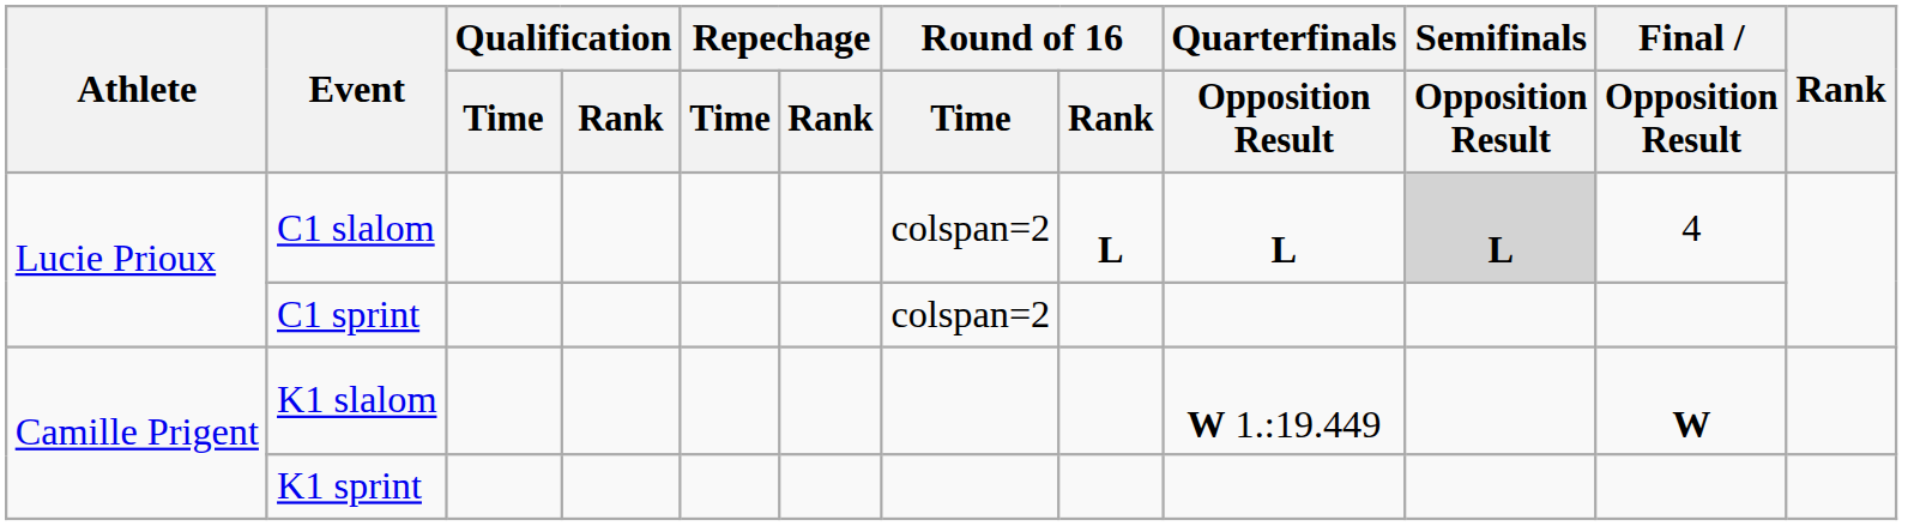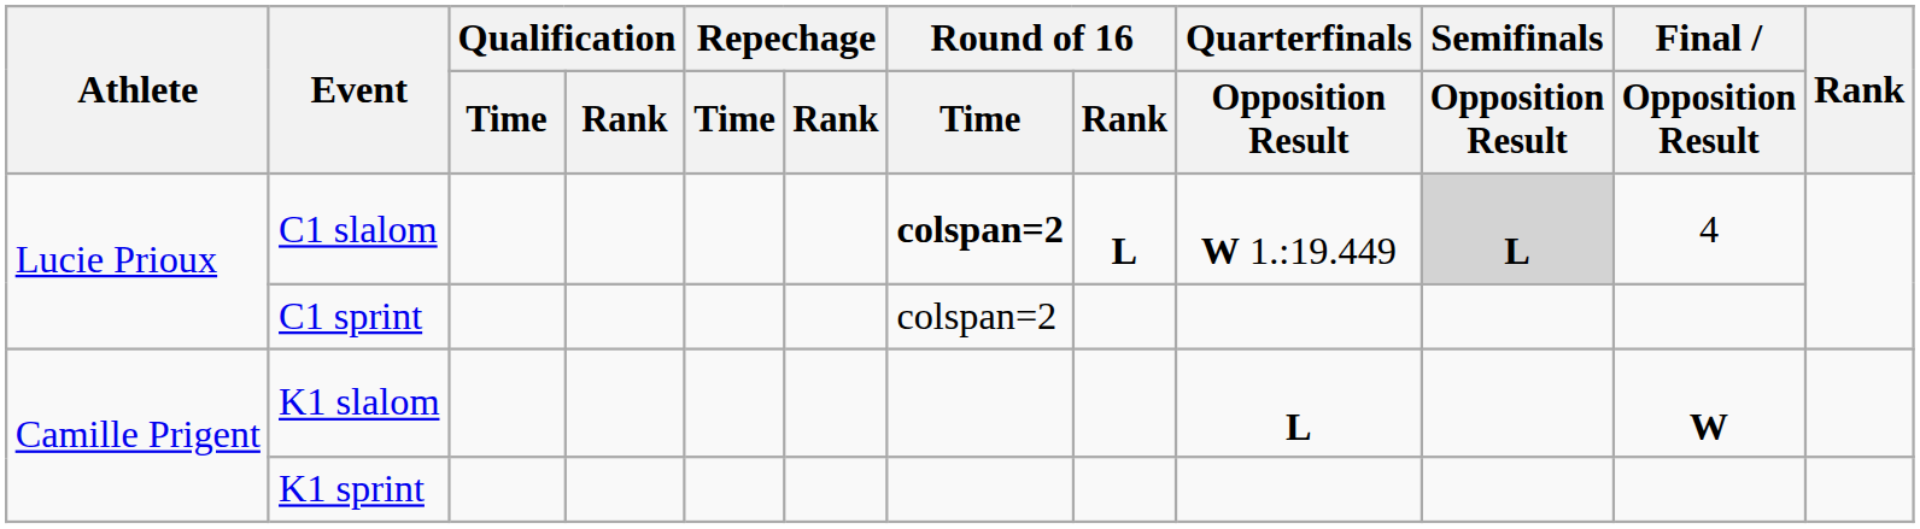C1 slalom | Round of 16 / Time: normal -> bold
C1 slalom | Quarterfinals / Opposition Result: L -> W 1.:19.449
K1 slalom | Quarterfinals / Opposition Result: W 1.:19.449 -> L
